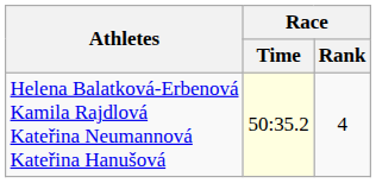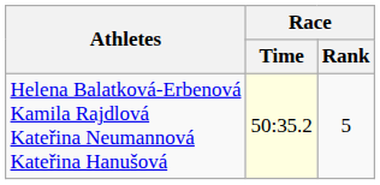row 3 | Race / Rank: 4 -> 5
